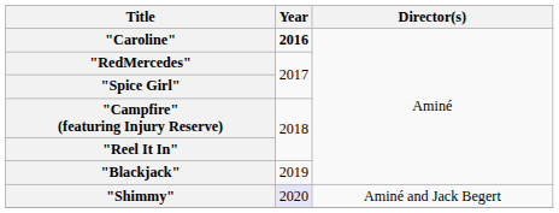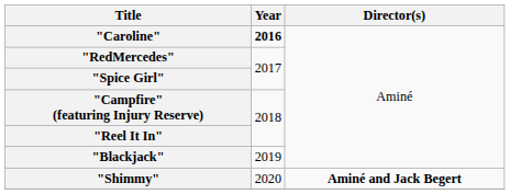"Shimmy" | Year: lavender background -> no background
"Shimmy" | Director(s): normal -> bold
